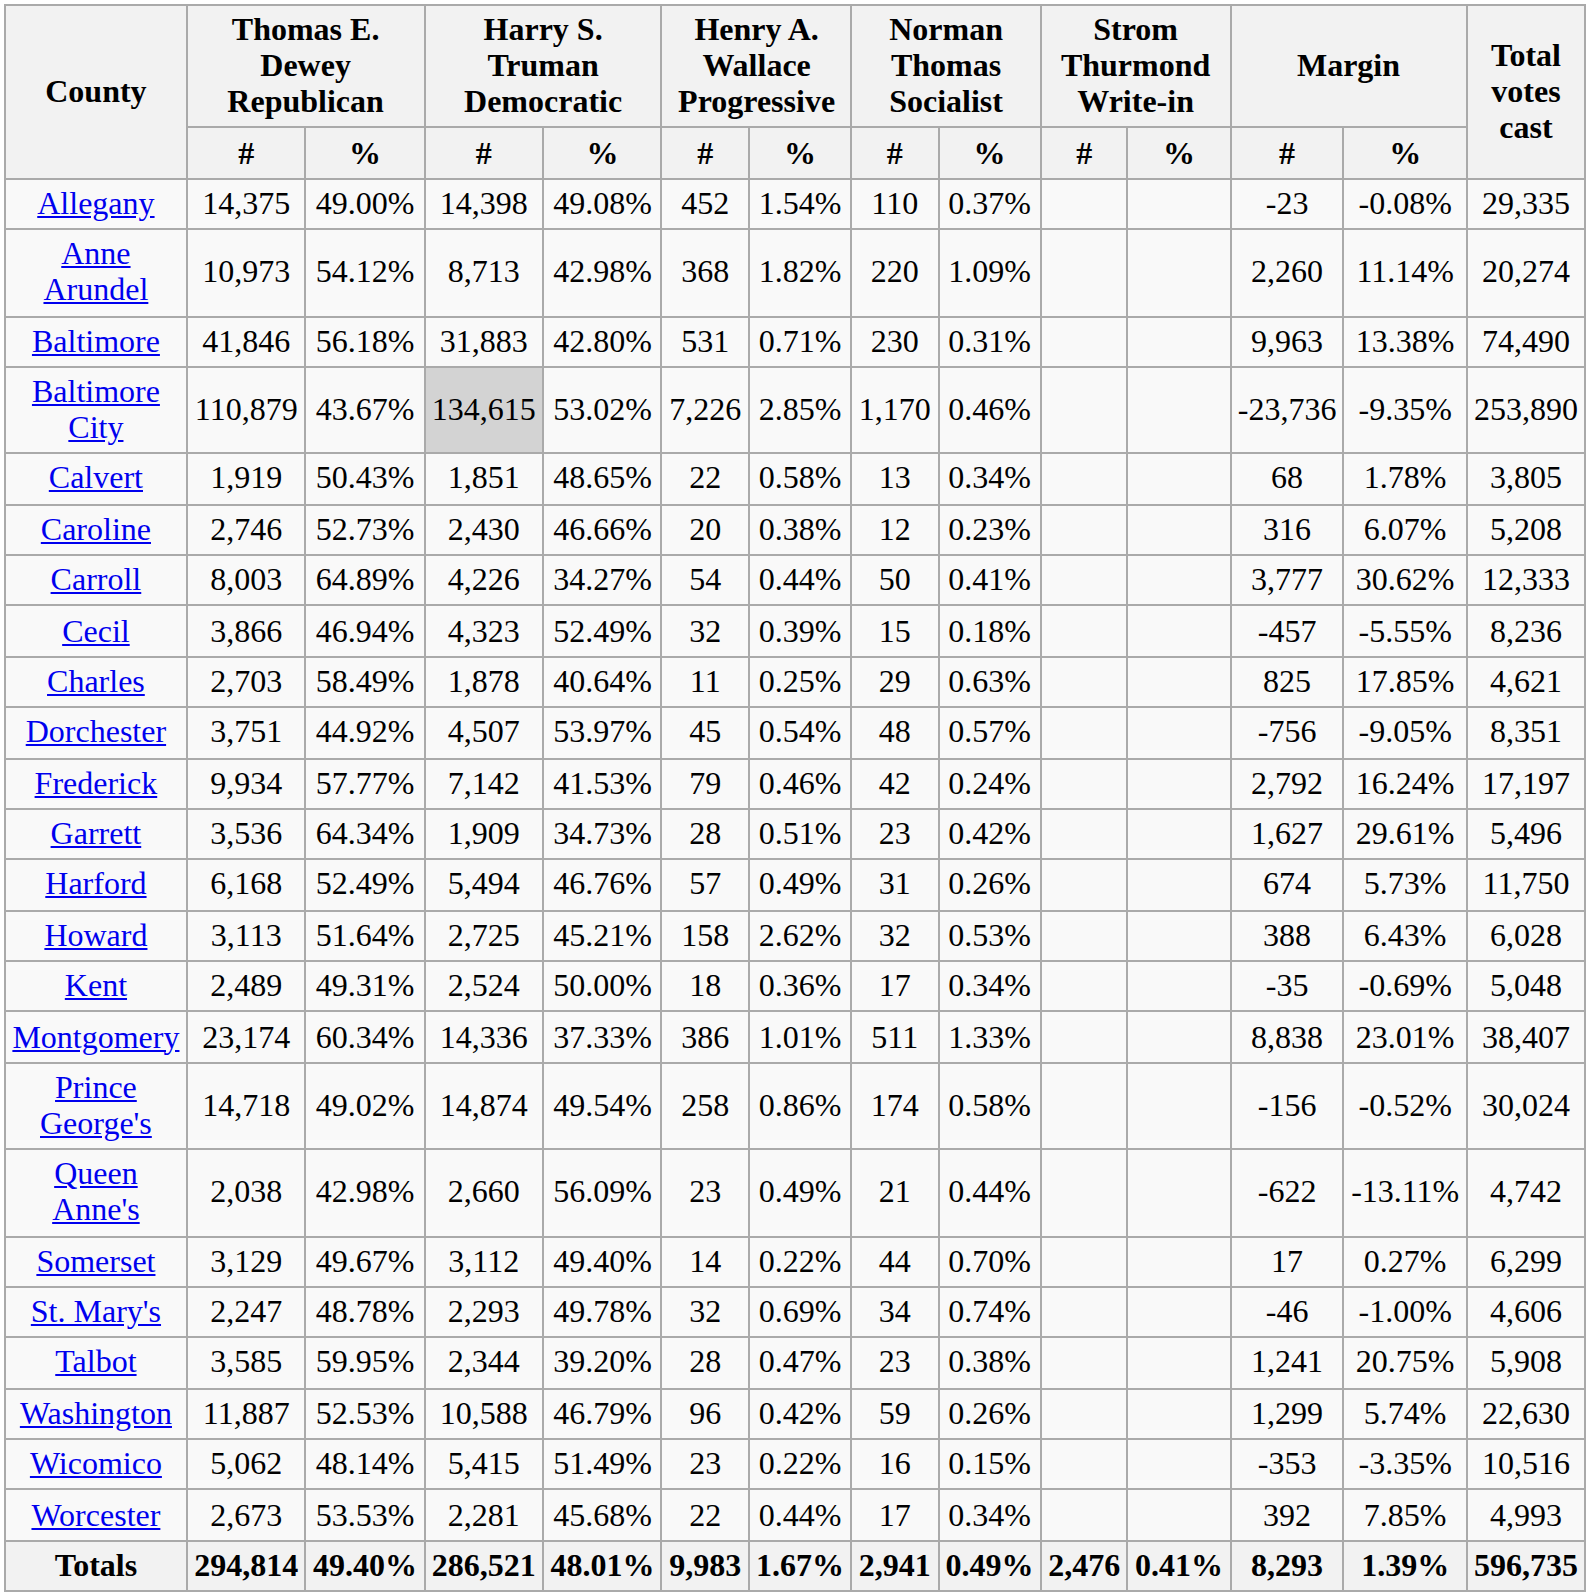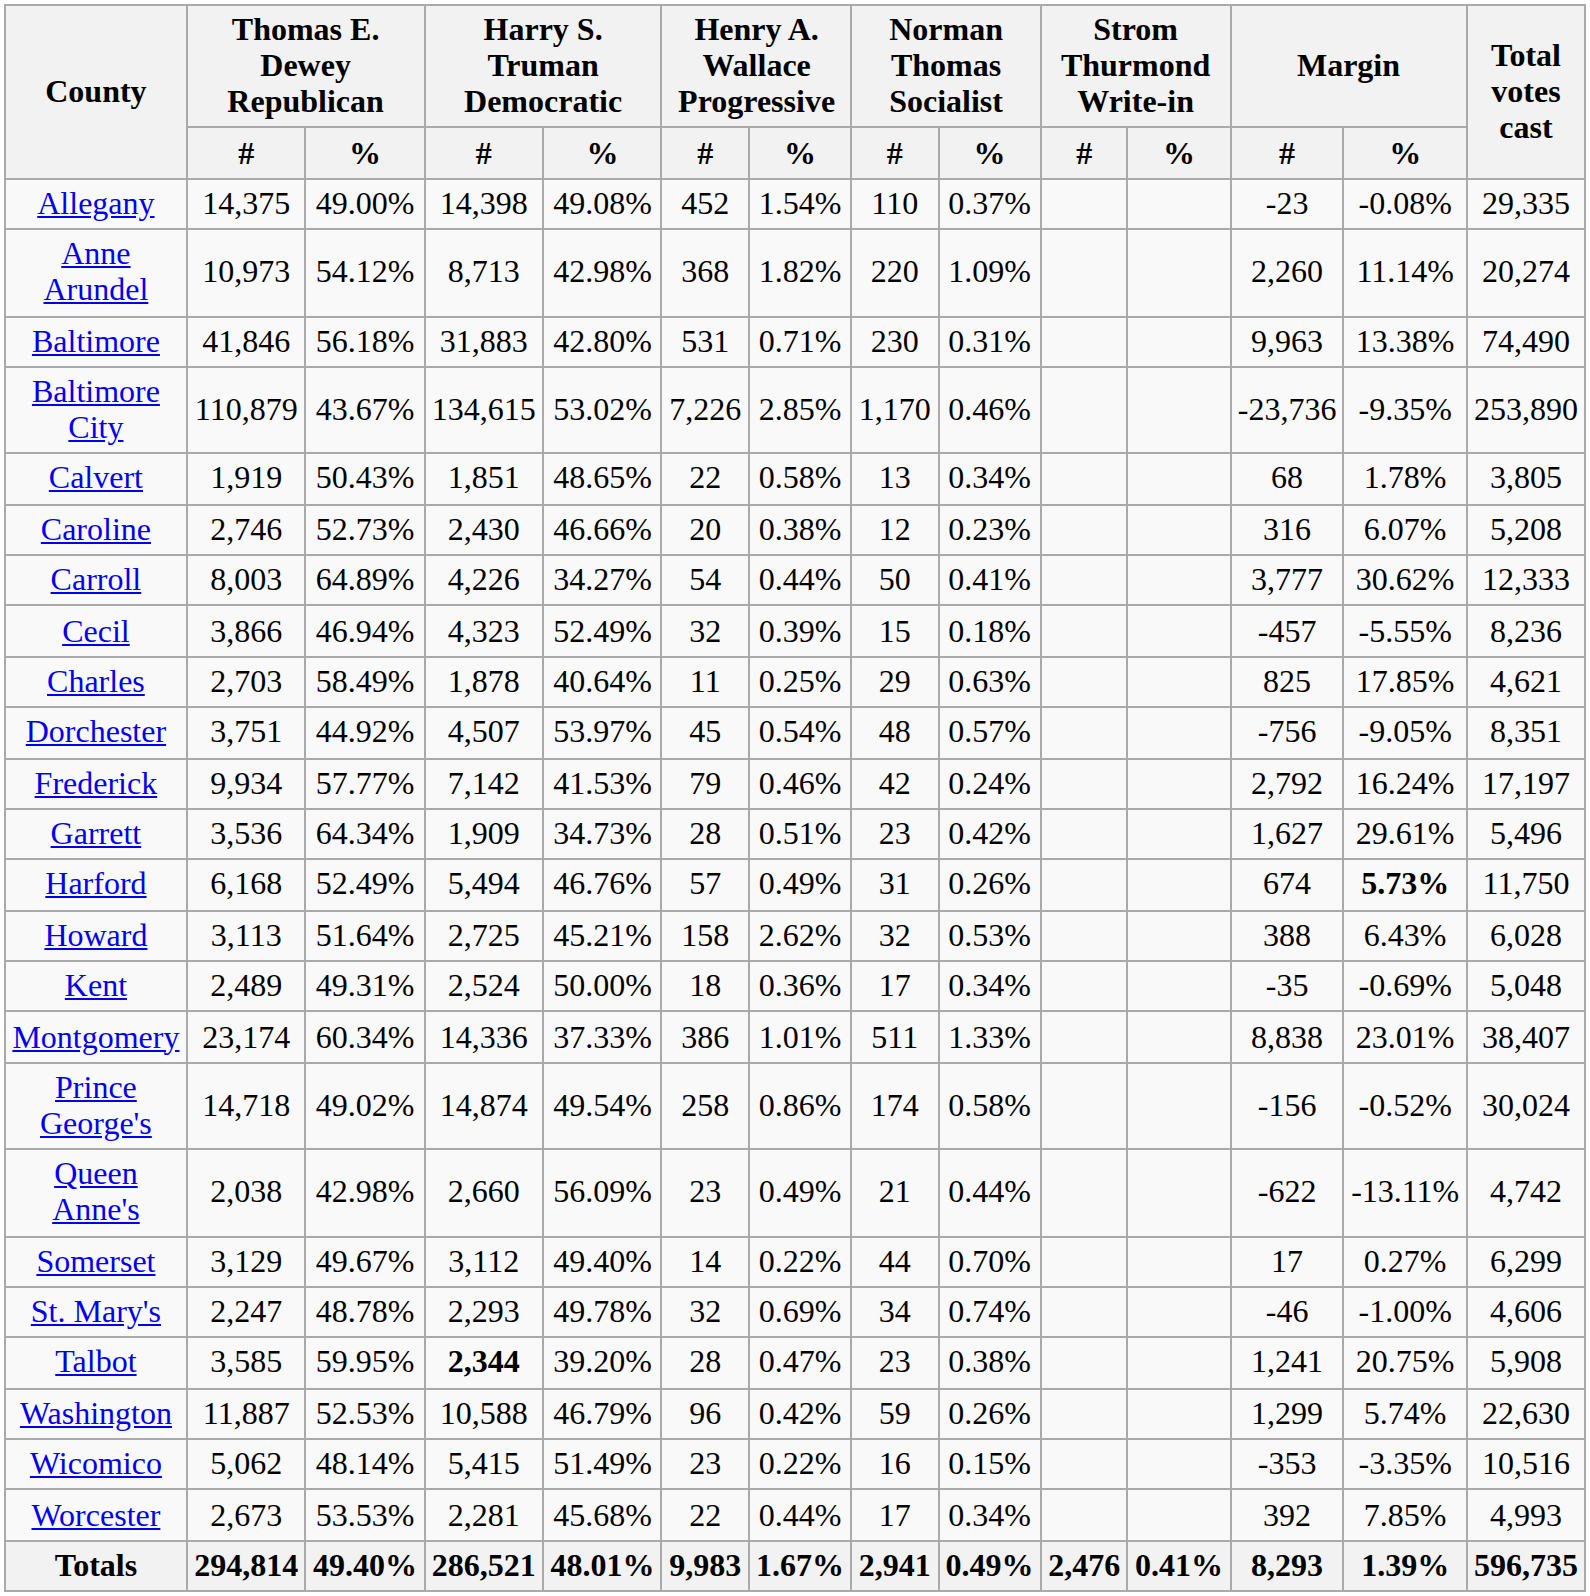Baltimore City | Harry S. Truman Democratic / #: lightgrey background -> no background
Harford | Margin / %: normal -> bold
Talbot | Harry S. Truman Democratic / #: normal -> bold
